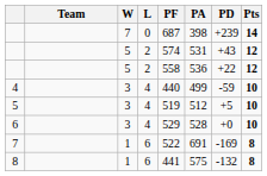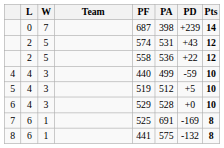columns swapped: Team <-> L
row 8 | PF: 522 -> 525
